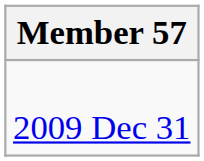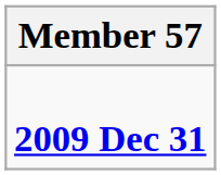row 2 | column 1: normal -> bold
